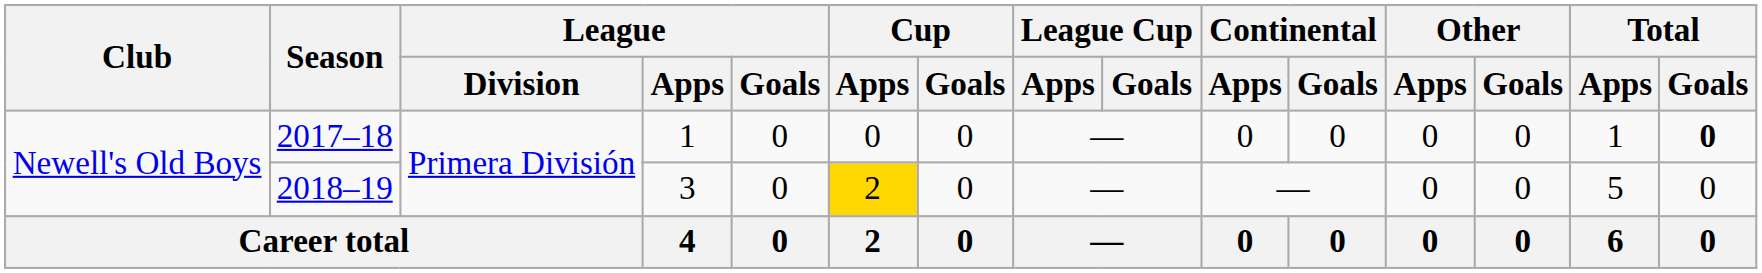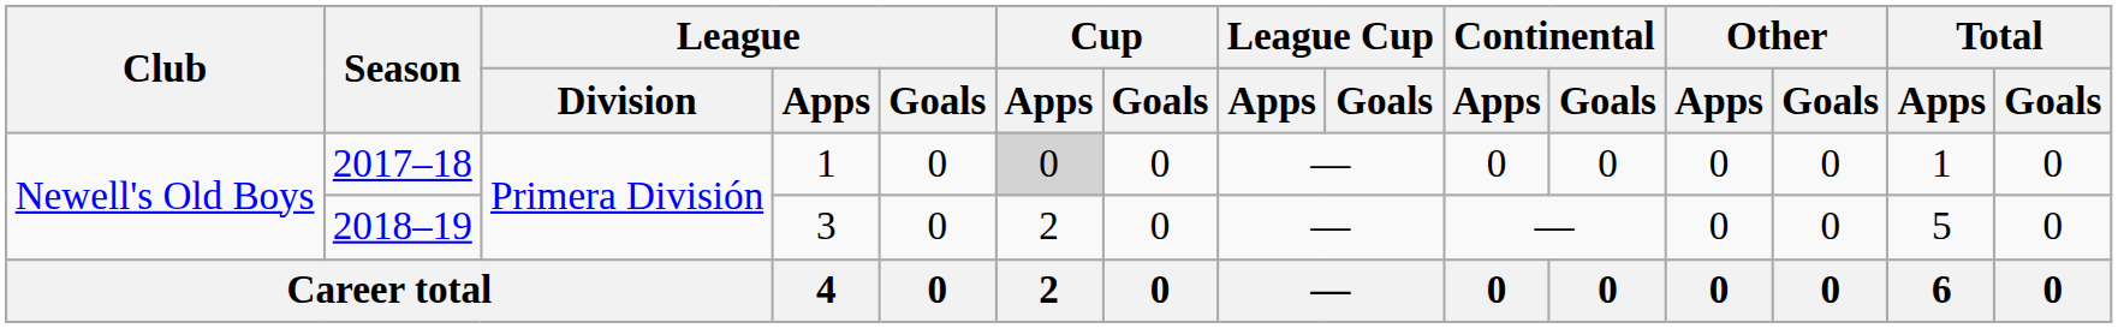2017–18 | Cup / Apps: no background -> lightgrey background
2017–18 | Total / Goals: bold -> normal
2018–19 | Cup / Apps: gold background -> no background
